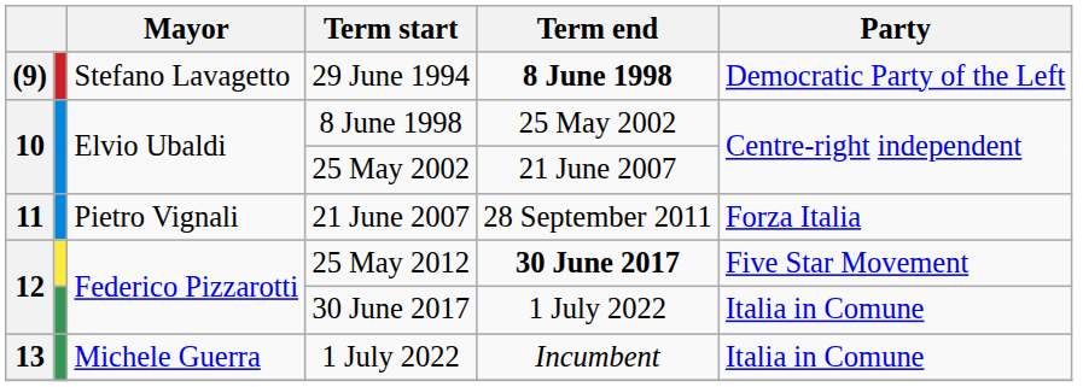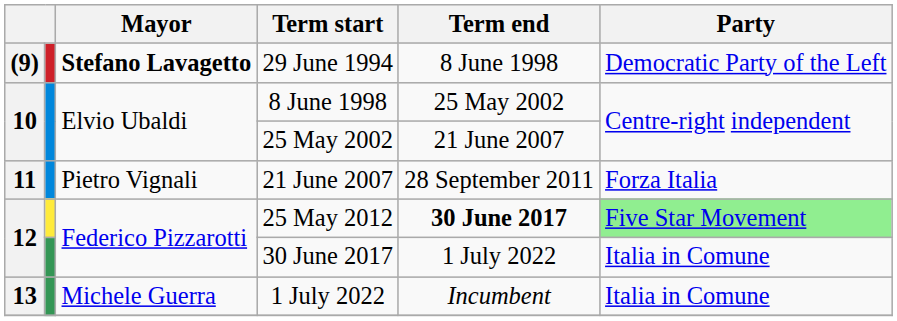29 June 1994 | Mayor: normal -> bold
29 June 1994 | Term end: bold -> normal
25 May 2012 | Party: no background -> lightgreen background
